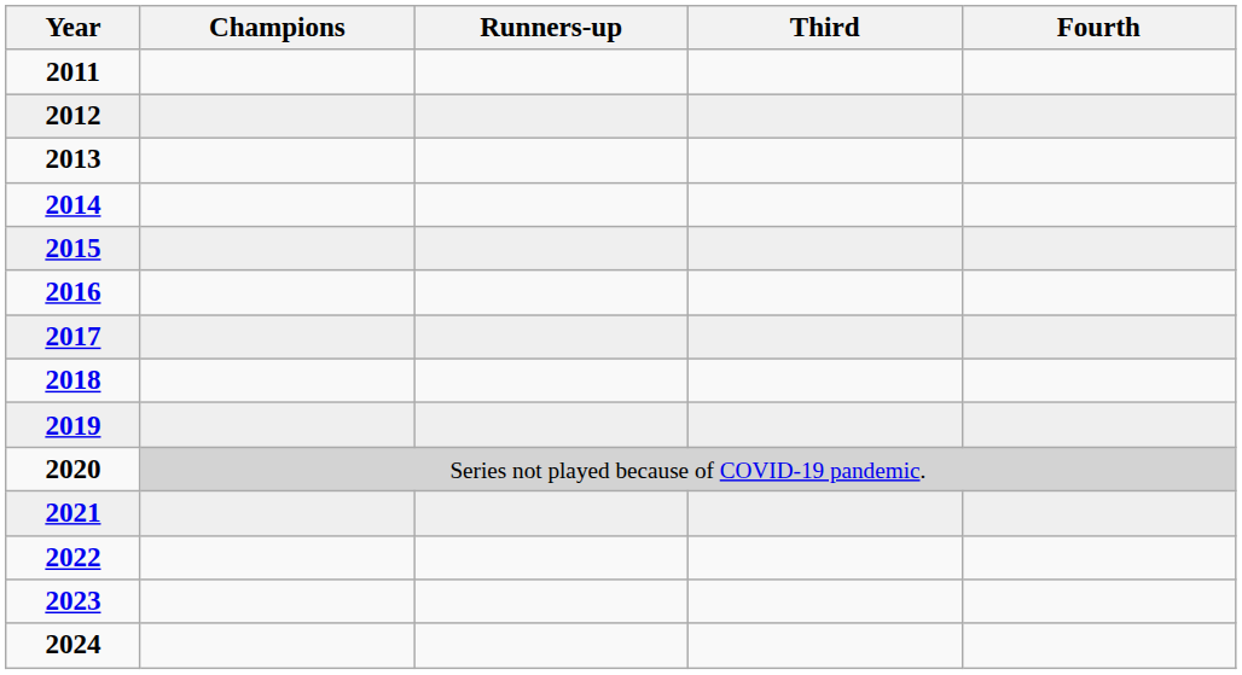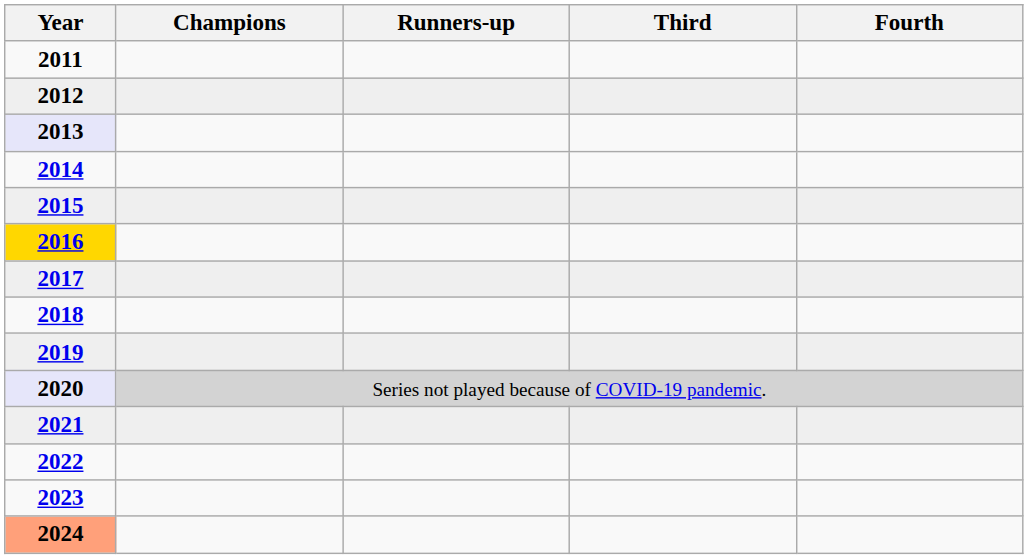2013 | Year: no background -> lavender background
2016 | Year: no background -> gold background
2020 | Year: no background -> lavender background
2024 | Year: no background -> lightsalmon background
